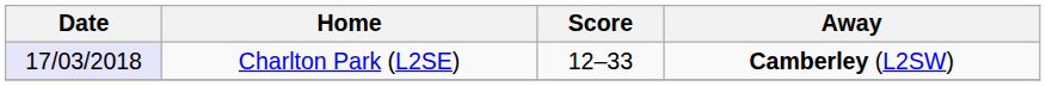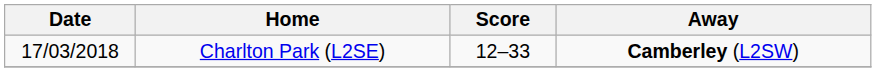Charlton Park (L2SE) | Date: lavender background -> no background
